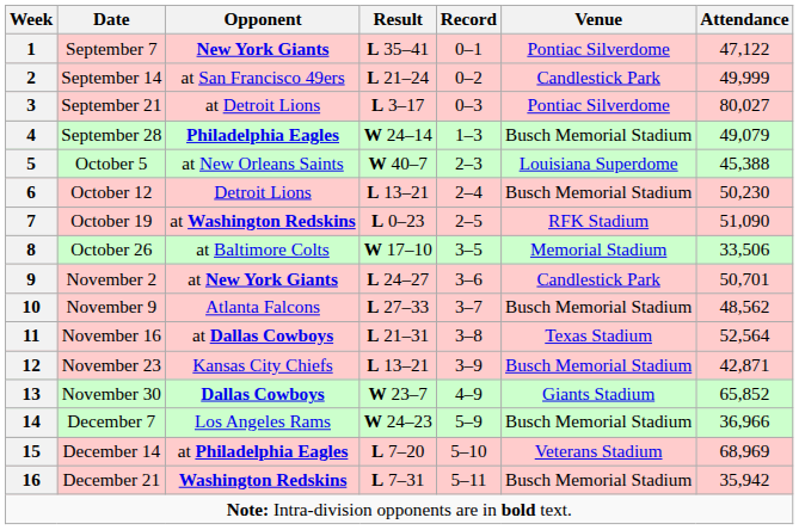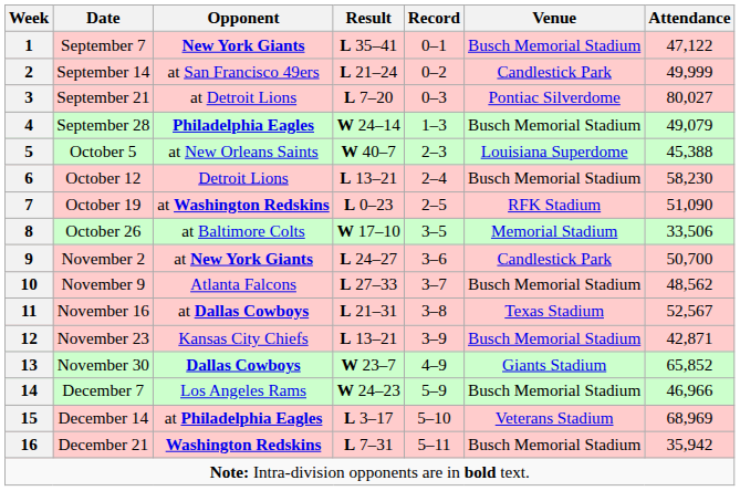1 | Venue: Pontiac Silverdome -> Busch Memorial Stadium
3 | Result: L 3–17 -> L 7–20
6 | Attendance: 50,230 -> 58,230
9 | Attendance: 50,701 -> 50,700
11 | Attendance: 52,564 -> 52,567
14 | Attendance: 36,966 -> 46,966
15 | Result: L 7–20 -> L 3–17
